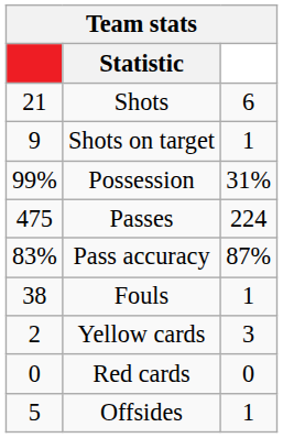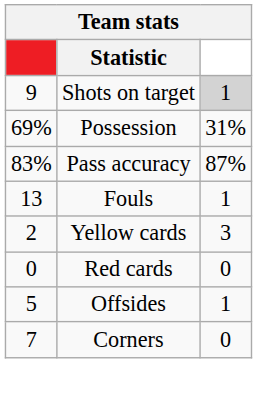- row: 21 | Shots | 6
Shots on target | column 3: no background -> lightgrey background
Possession | column 1: 99% -> 69%
- row: 475 | Passes | 224
Fouls | column 1: 38 -> 13
+ row: 7 | Corners | 0
